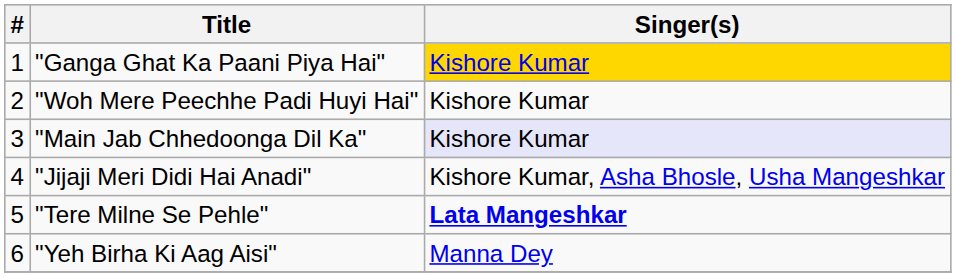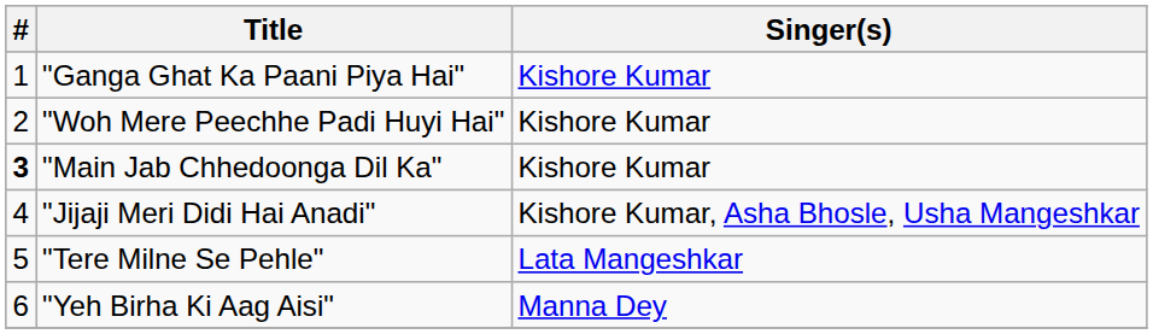"Ganga Ghat Ka Paani Piya Hai" | Singer(s): gold background -> no background
"Main Jab Chhedoonga Dil Ka" | #: normal -> bold
"Main Jab Chhedoonga Dil Ka" | Singer(s): lavender background -> no background
"Tere Milne Se Pehle" | Singer(s): bold -> normal
